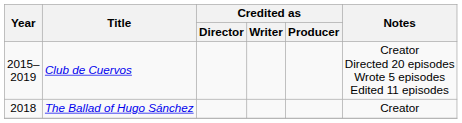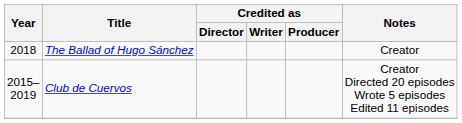rows swapped: Club de Cuervos <-> The Ballad of Hugo Sánchez
